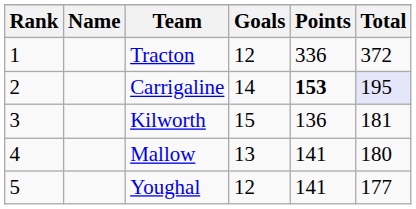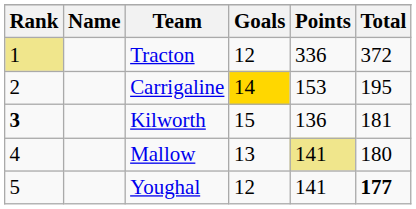Tracton | Rank: no background -> khaki background
Carrigaline | Goals: no background -> gold background
Carrigaline | Points: bold -> normal
Carrigaline | Total: lavender background -> no background
Kilworth | Rank: normal -> bold
Mallow | Points: no background -> khaki background
Youghal | Total: normal -> bold
